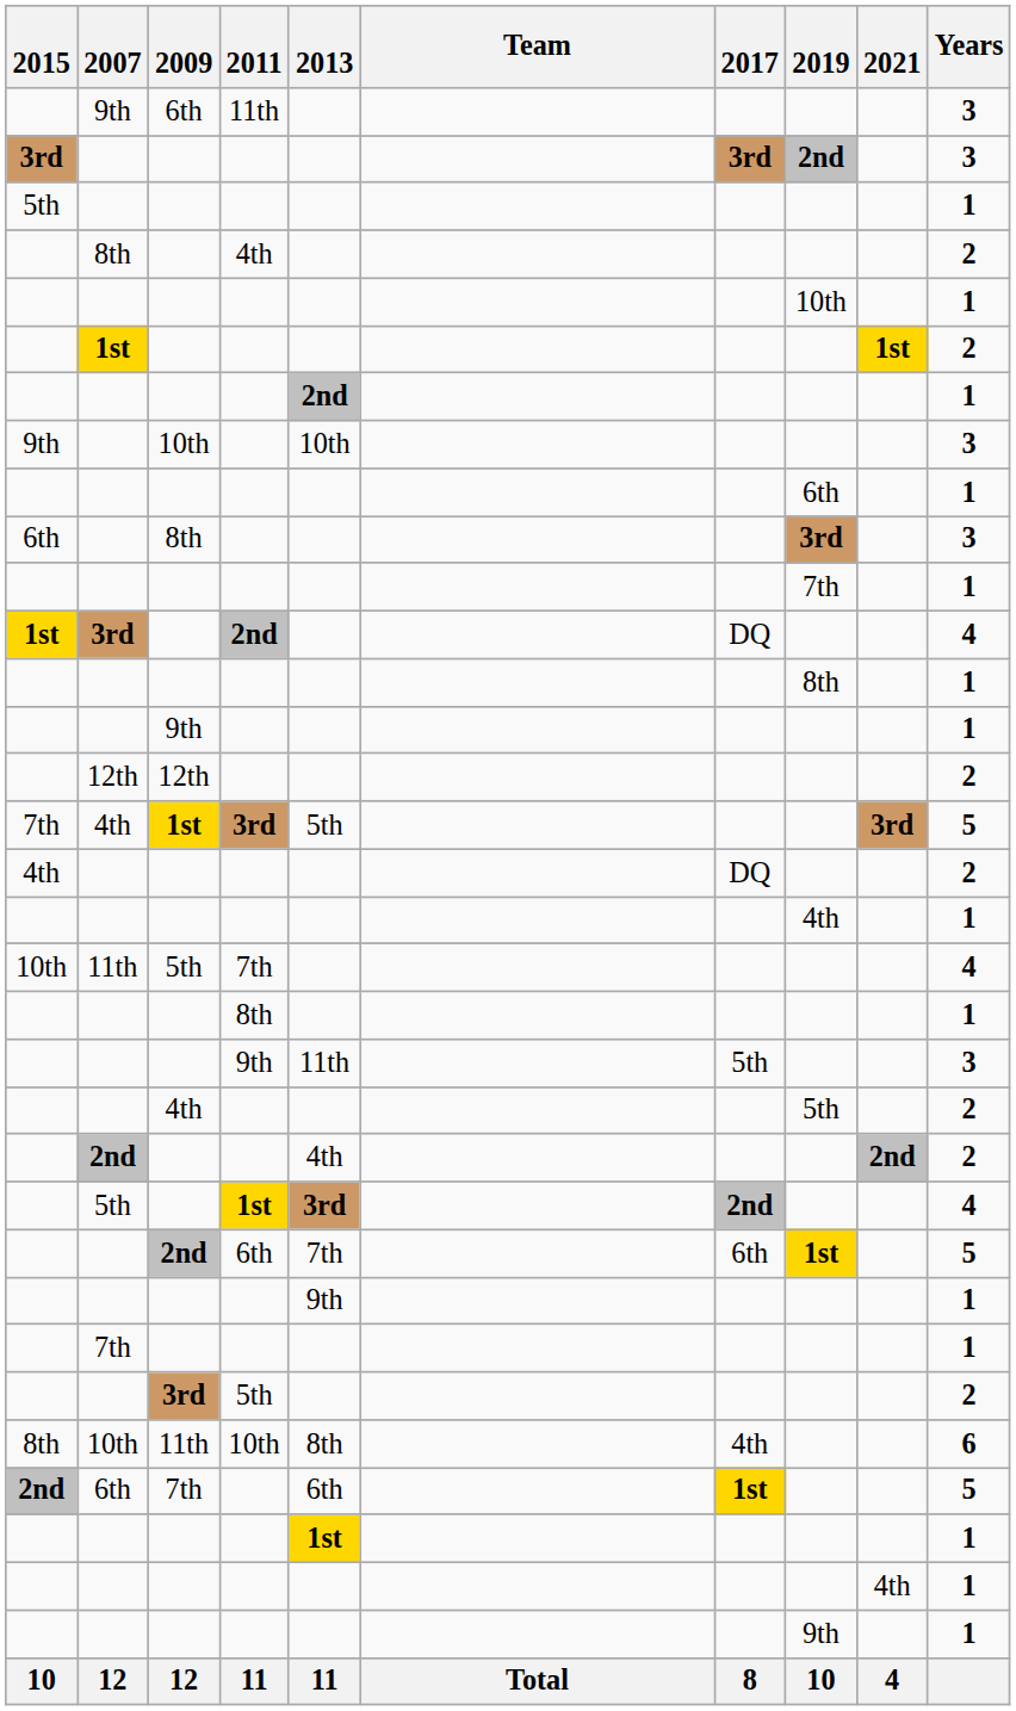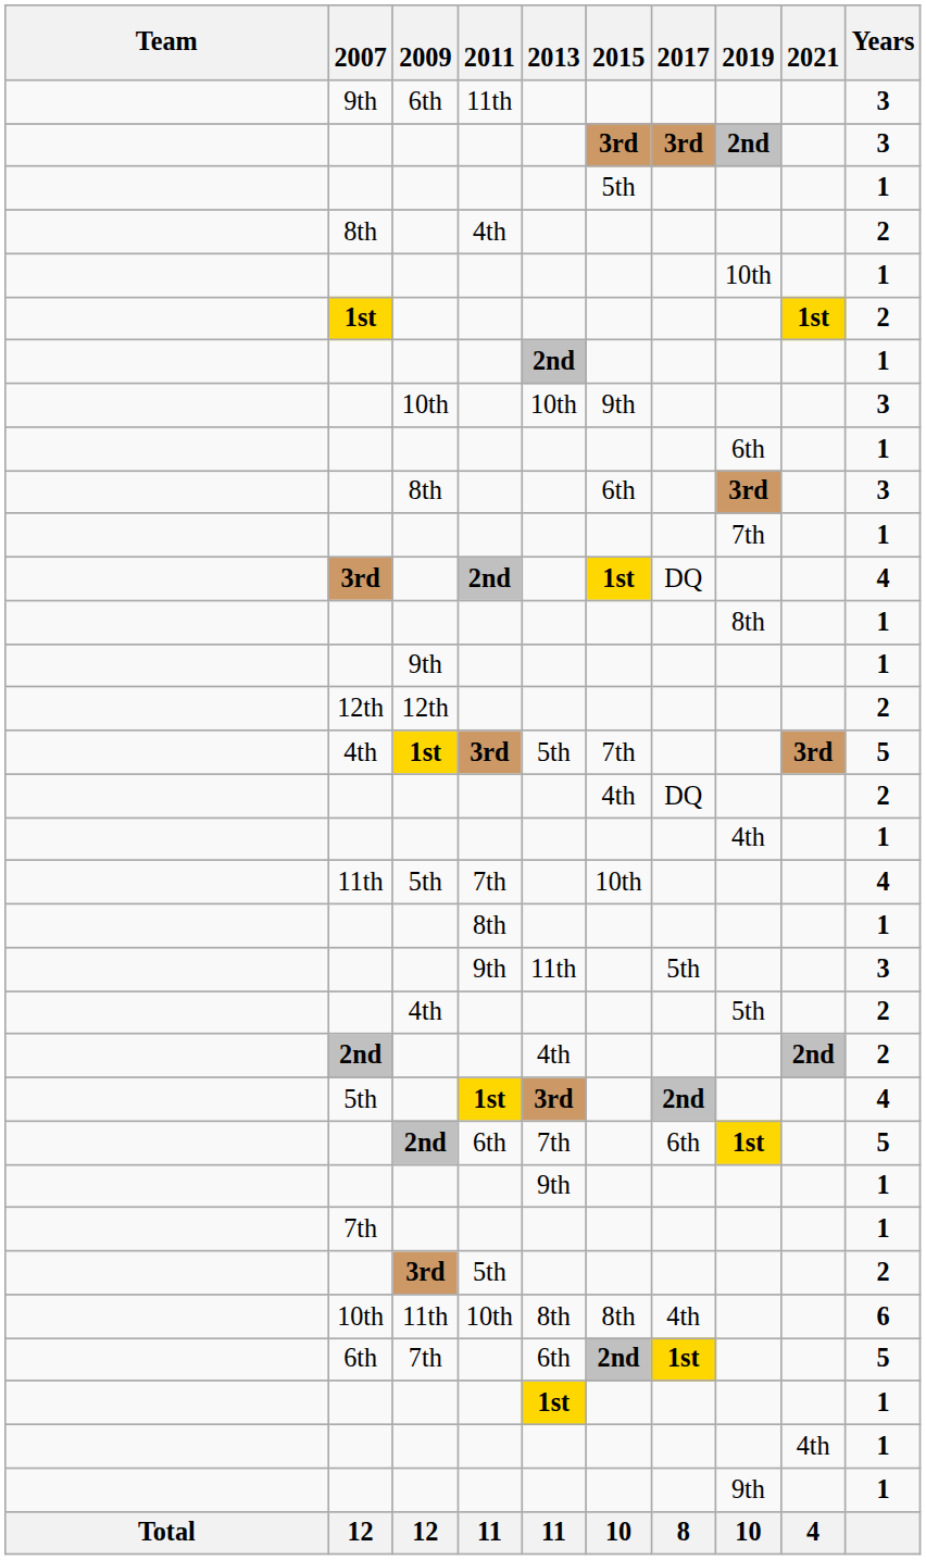columns swapped: Team <-> 2015
